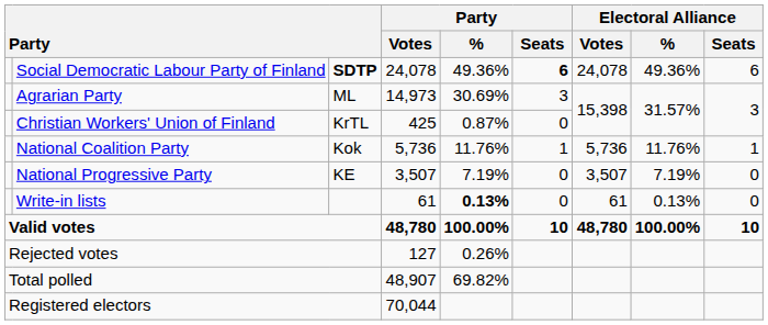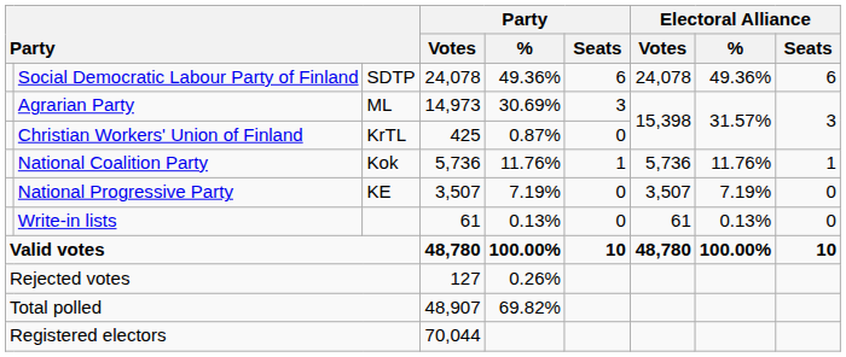Social Democratic Labour Party of Finland | column 3: bold -> normal
Social Democratic Labour Party of Finland | Party / Seats: bold -> normal
Write-in lists | Party / %: bold -> normal
